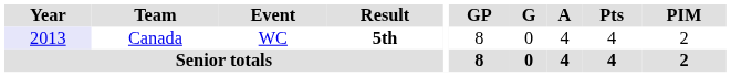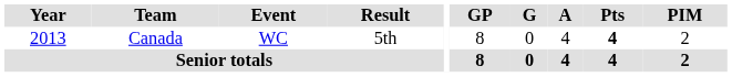Canada | Year: lavender background -> no background
Canada | Result: bold -> normal
Canada | Pts: normal -> bold
